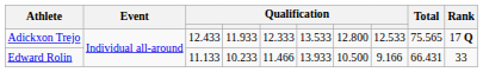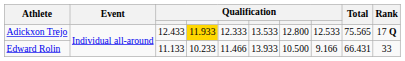row 3 | column 4: no background -> gold background
